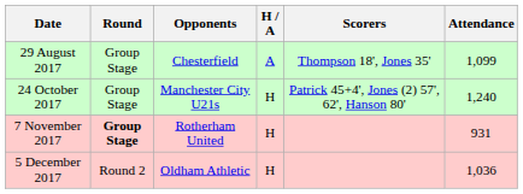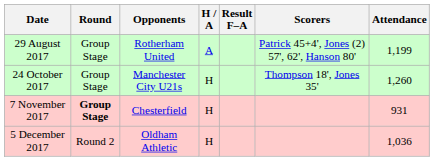+ column: Result F–A
29 August 2017 | Opponents: Chesterfield -> Rotherham United
29 August 2017 | Scorers: Thompson 18', Jones 35' -> Patrick 45+4', Jones (2) 57', 62', Hanson 80'
29 August 2017 | Attendance: 1,099 -> 1,199
24 October 2017 | Scorers: Patrick 45+4', Jones (2) 57', 62', Hanson 80' -> Thompson 18', Jones 35'
24 October 2017 | Attendance: 1,240 -> 1,260
7 November 2017 | Opponents: Rotherham United -> Chesterfield
